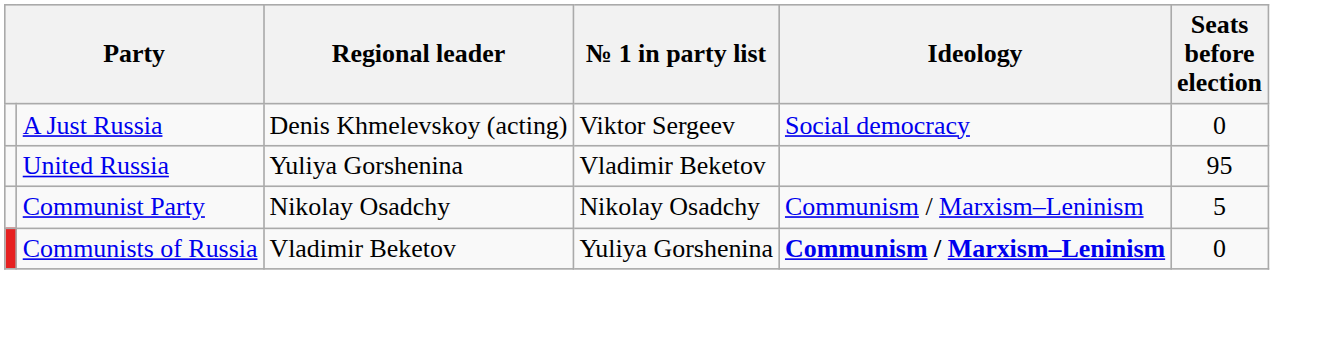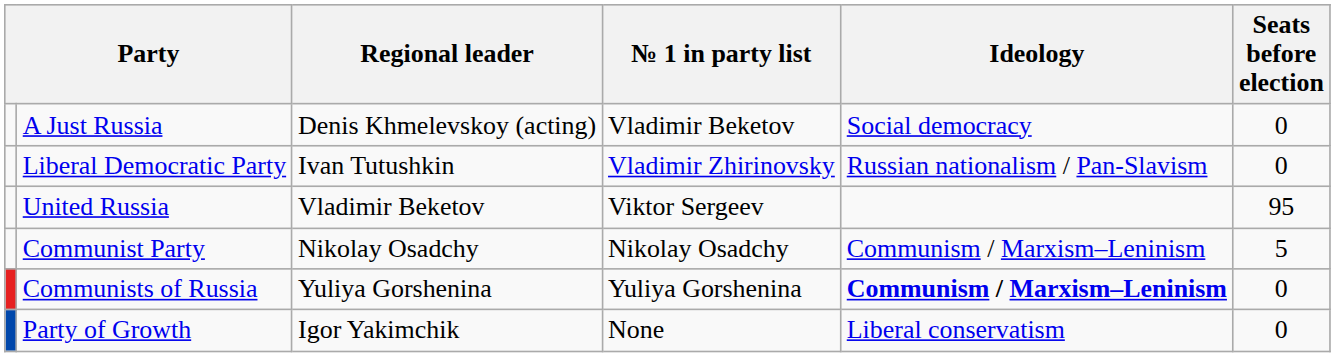A Just Russia | № 1 in party list: Viktor Sergeev -> Vladimir Beketov
+ row: Liberal Democratic Party | Ivan Tutushkin | Vladimir Zhirinovsky | Russian nationalism / Pan-Slavism | 0
United Russia | Regional leader: Yuliya Gorshenina -> Vladimir Beketov
United Russia | № 1 in party list: Vladimir Beketov -> Viktor Sergeev
Communists of Russia | Regional leader: Vladimir Beketov -> Yuliya Gorshenina
+ row: Party of Growth | Igor Yakimchik | None | Liberal conservatism | 0
